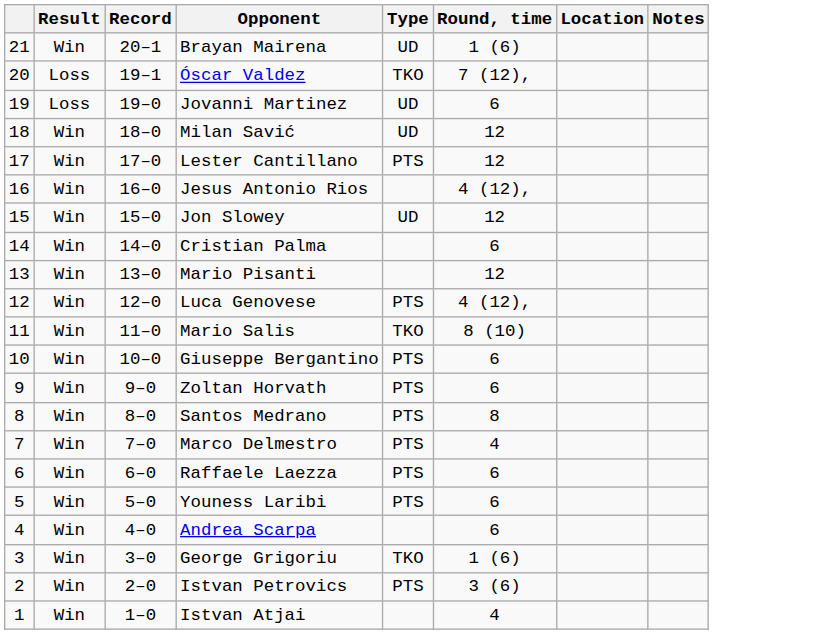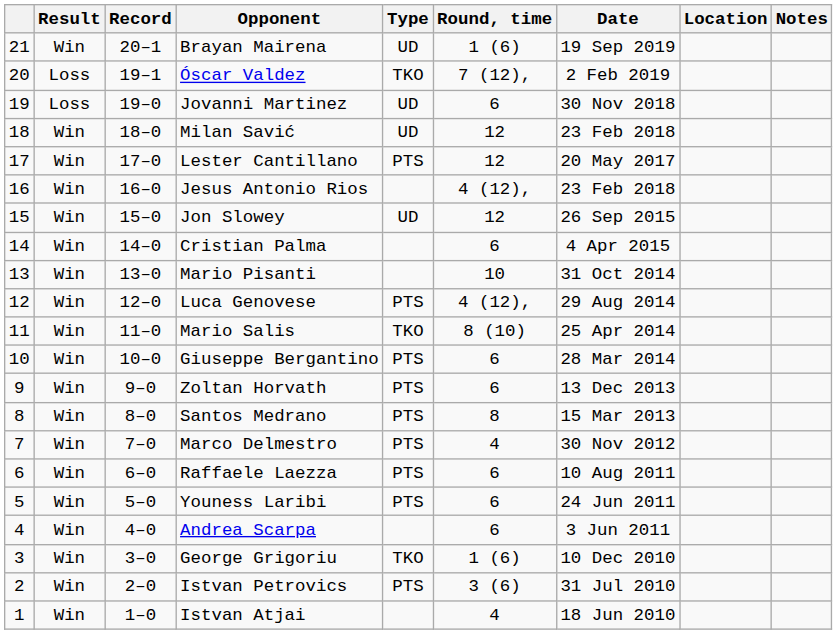+ column: Date | 19 Sep 2019 | 2 Feb 2019 | 30 Nov 2018 | 23 Feb 2018 | 20 May 2017 | 23 Feb 2018 | 26 Sep 2015 | 4 Apr 2015 | 31 Oct 2014 | 29 Aug 2014 | 25 Apr 2014 | 28 Mar 2014 | 13 Dec 2013 | 15 Mar 2013 | 30 Nov 2012 | 10 Aug 2011 | 24 Jun 2011 | 3 Jun 2011 | 10 Dec 2010 | 31 Jul 2010 | 18 Jun 2010
Mario Pisanti | Round, time: 12 -> 10
